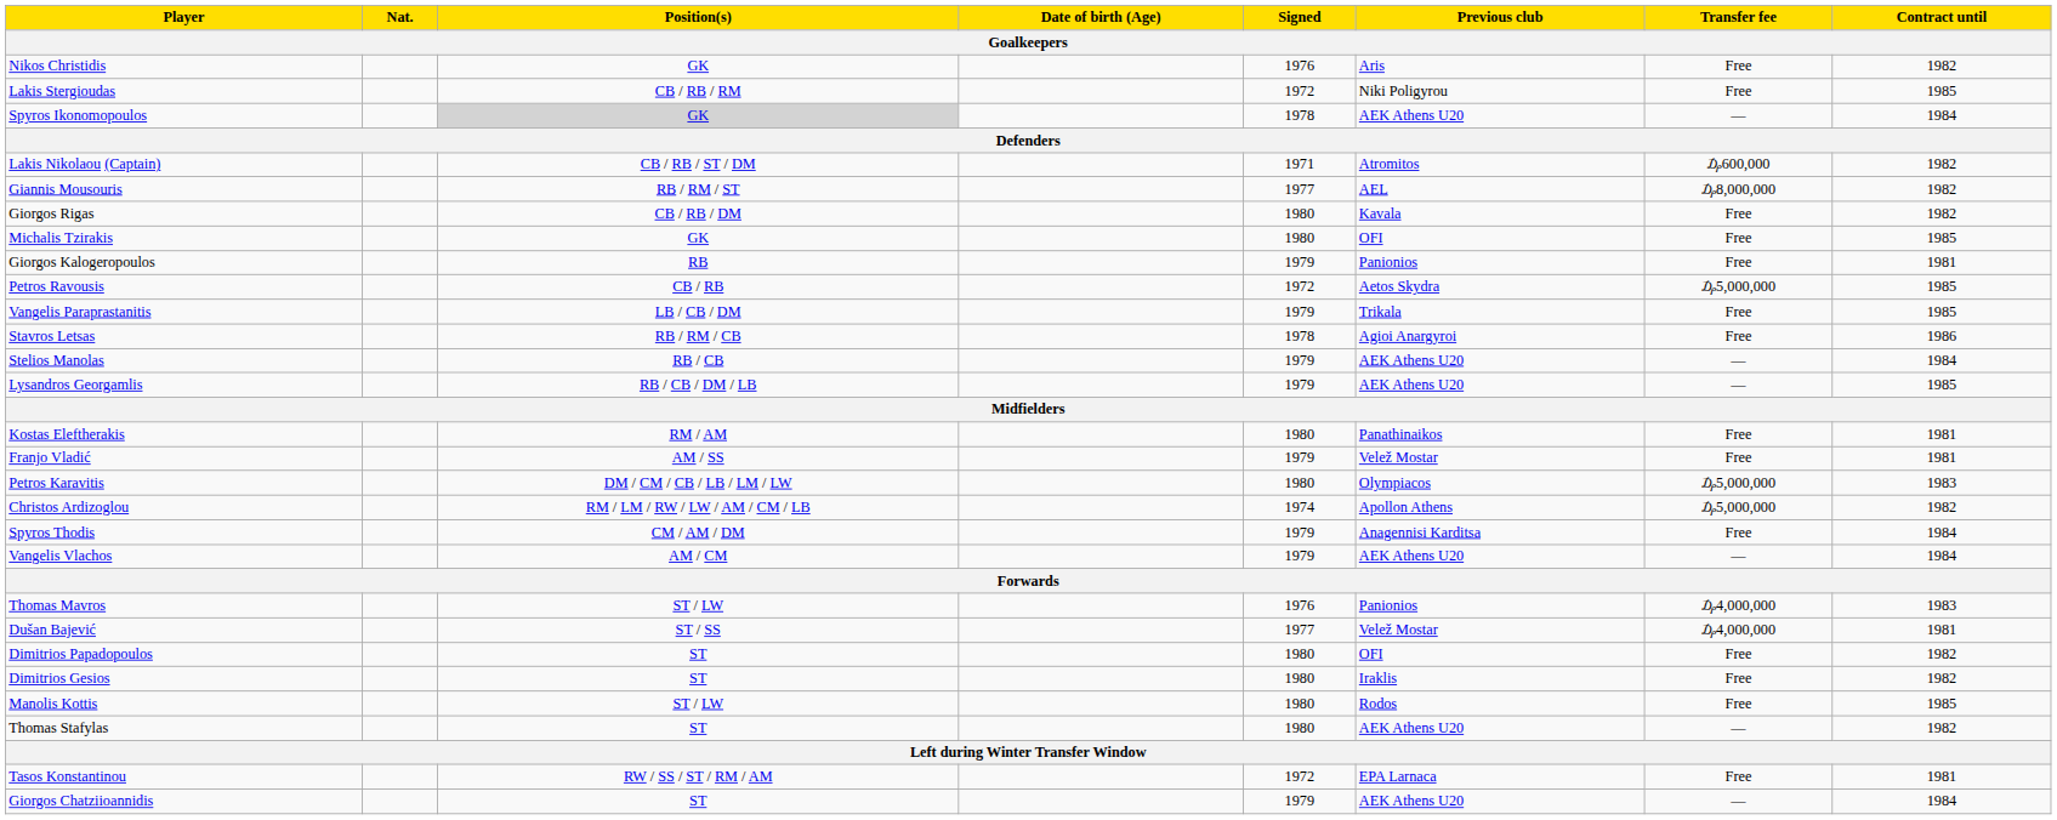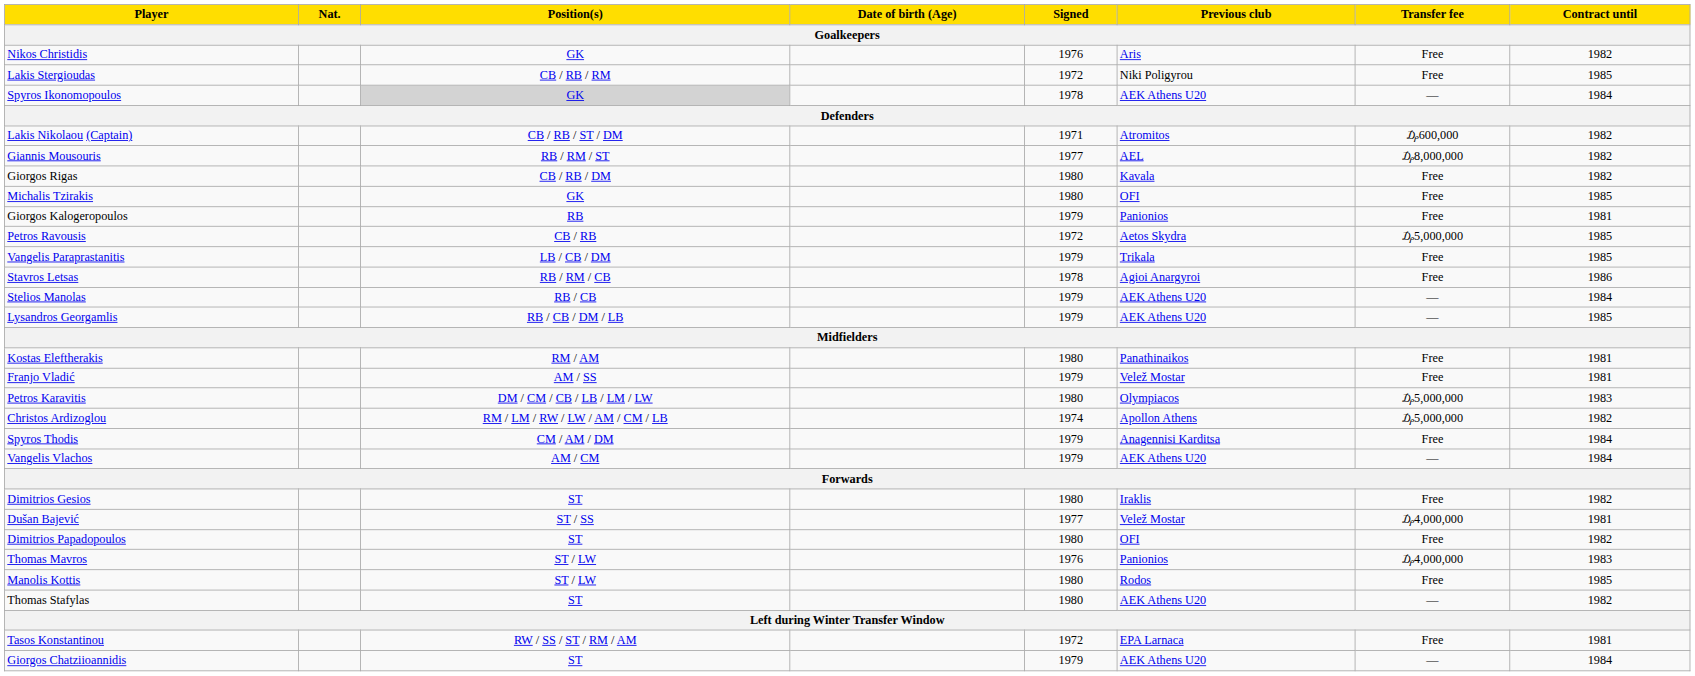rows swapped: Dimitrios Gesios <-> Thomas Mavros
